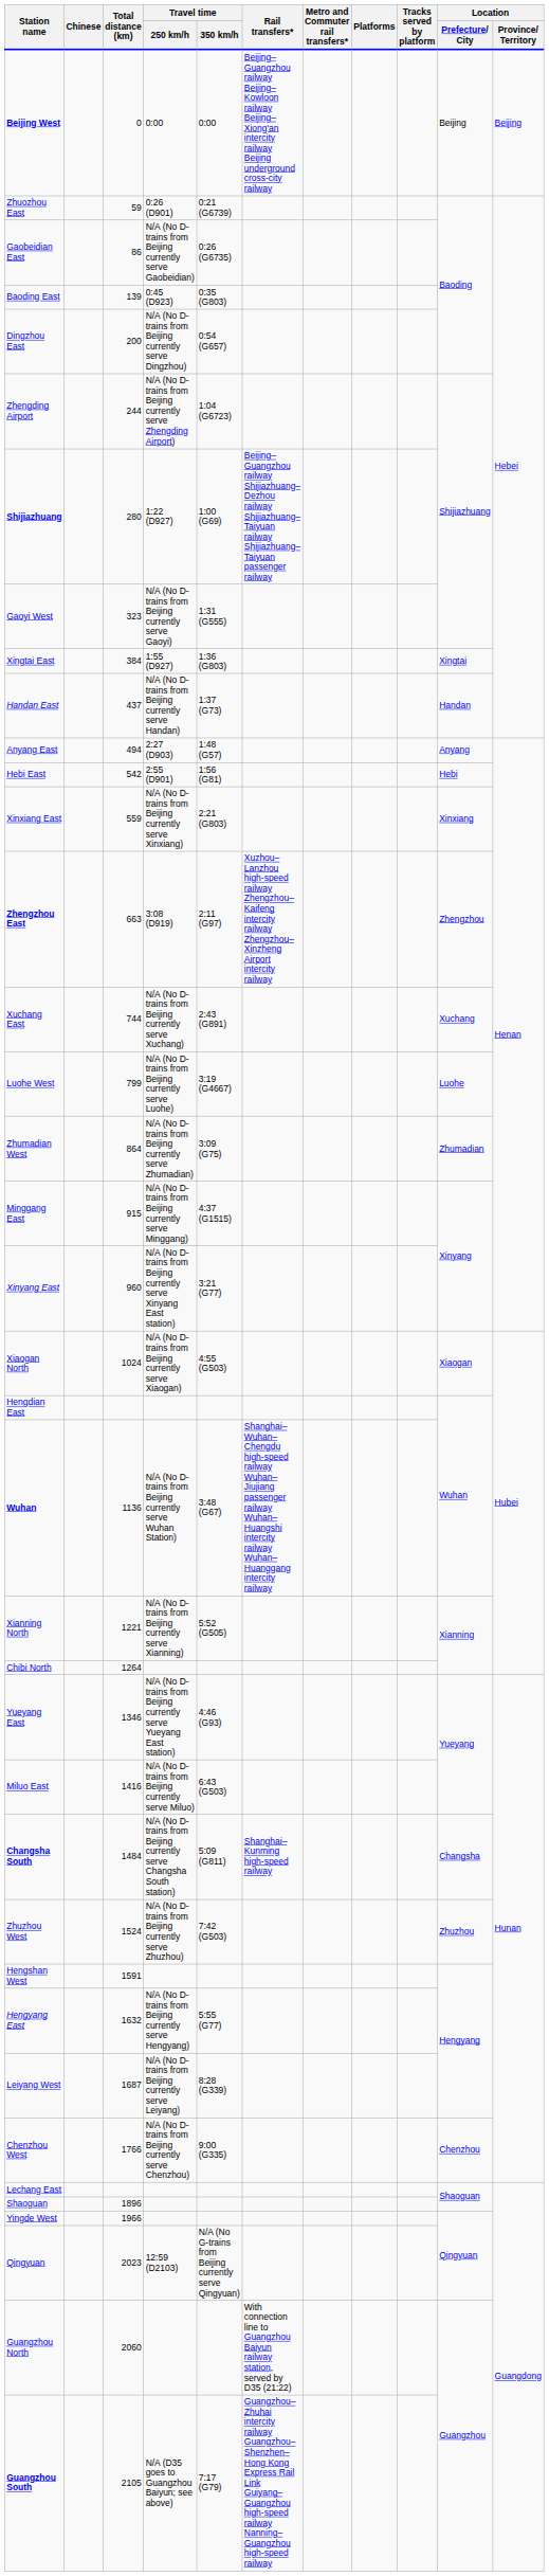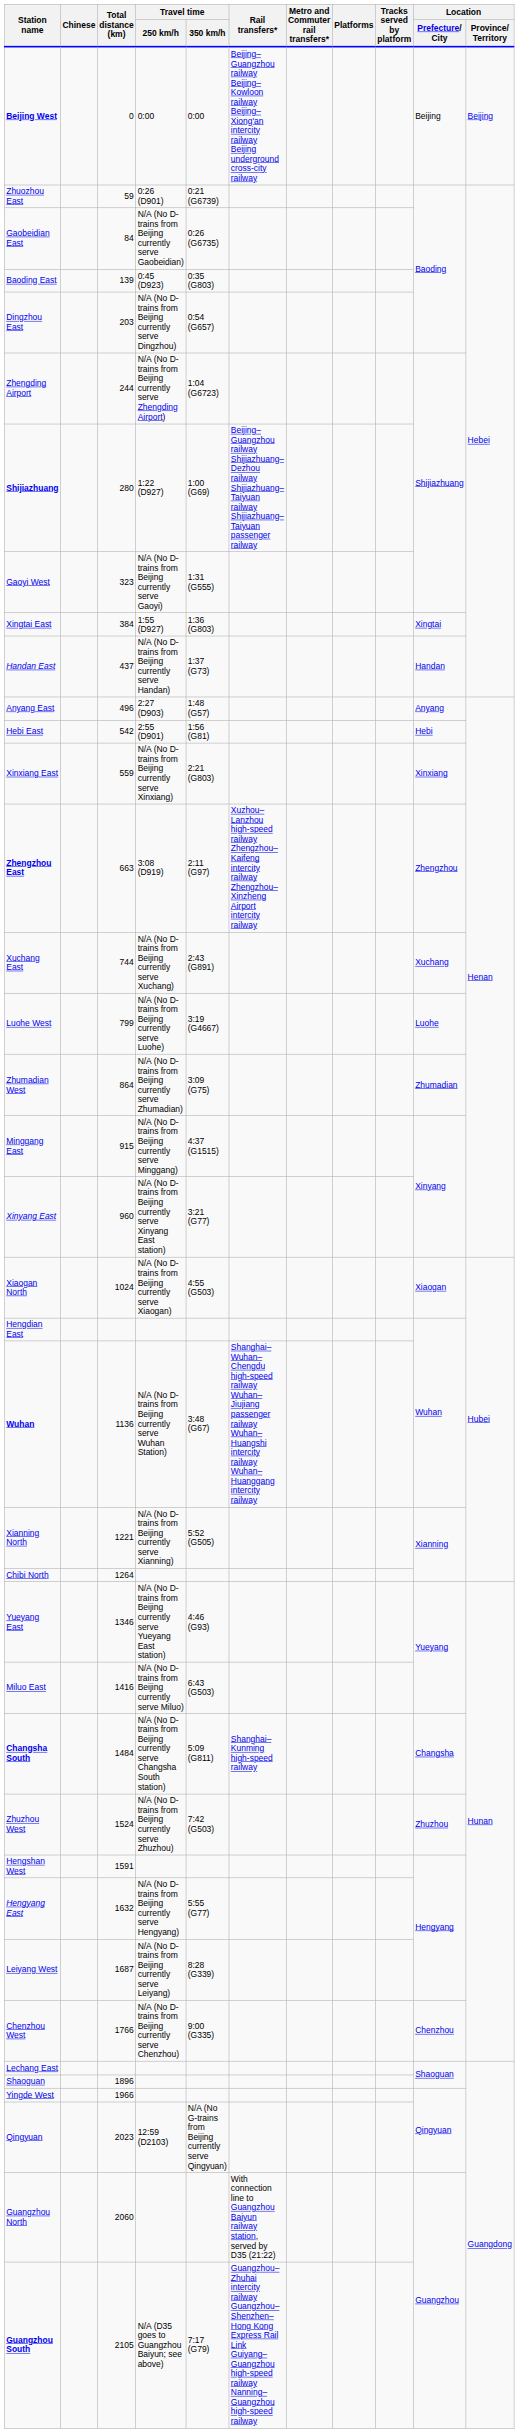Gaobeidian East | Total distance (km): 86 -> 84
Dingzhou East | Total distance (km): 200 -> 203
Anyang East | Total distance (km): 494 -> 496
